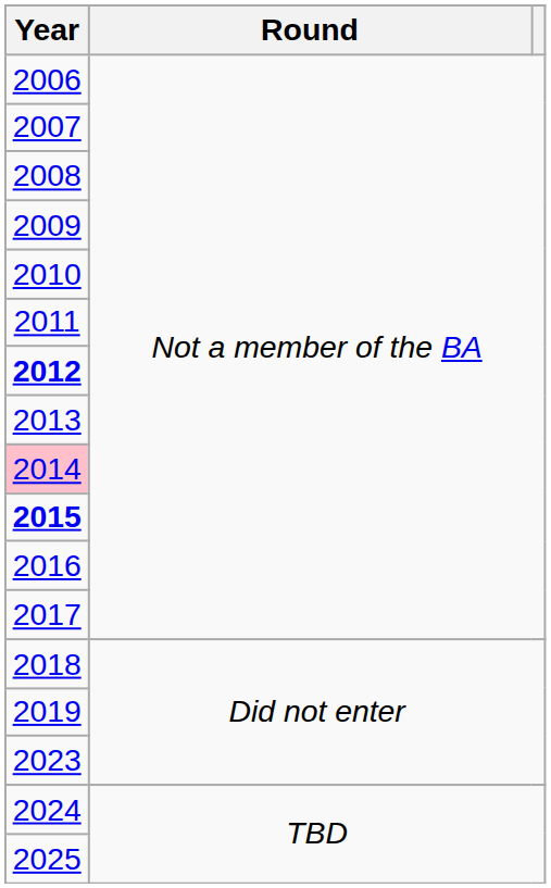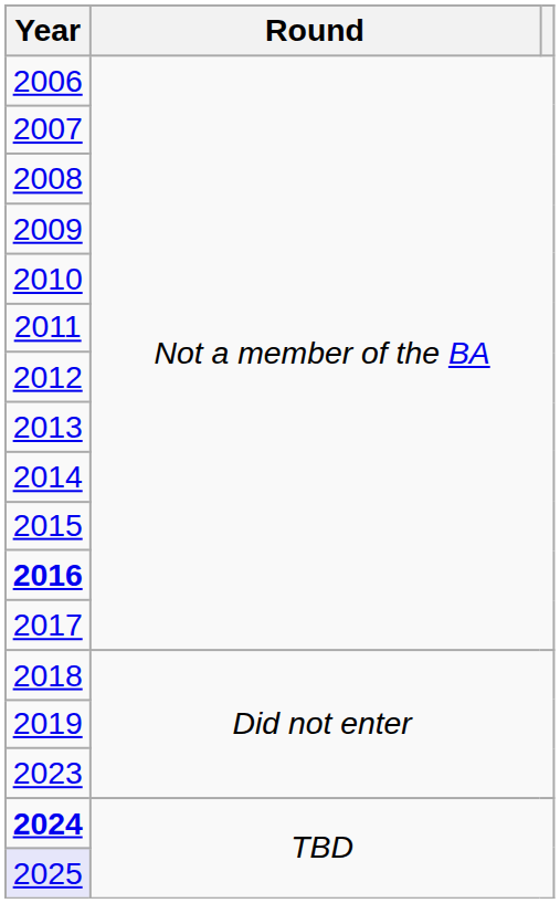2012 | Year: bold -> normal
2014 | Year: pink background -> no background
2015 | Year: bold -> normal
2016 | Year: normal -> bold
2024 | Year: normal -> bold
2025 | Year: no background -> lavender background
